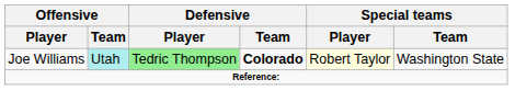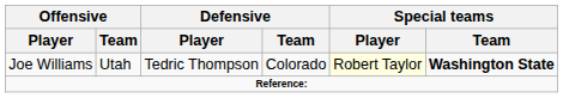Joe Williams | Offensive / Team: paleturquoise background -> no background
Joe Williams | Defensive / Player: lightgreen background -> no background
Joe Williams | Defensive / Team: bold -> normal
Joe Williams | Special teams / Team: normal -> bold
